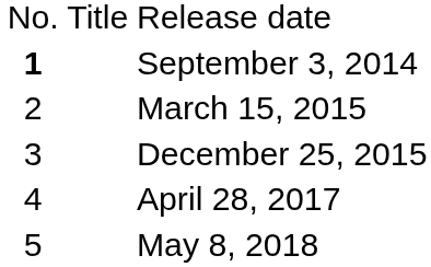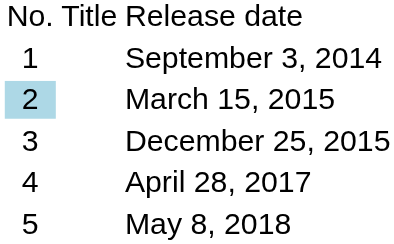September 3, 2014 | column 1: bold -> normal
March 15, 2015 | column 1: no background -> lightblue background
